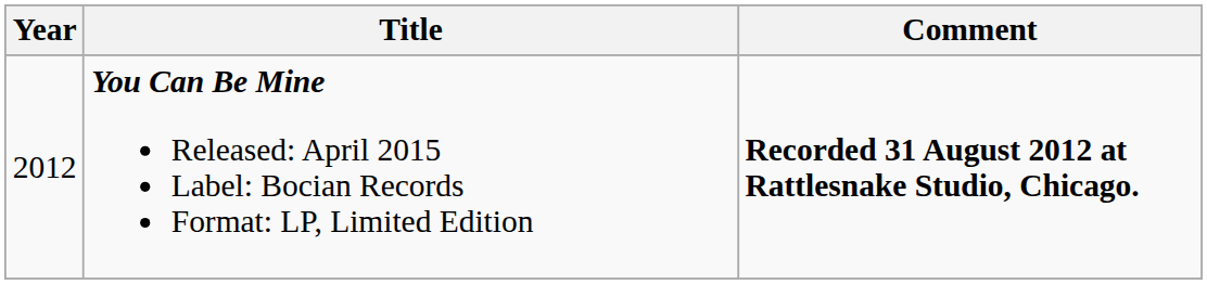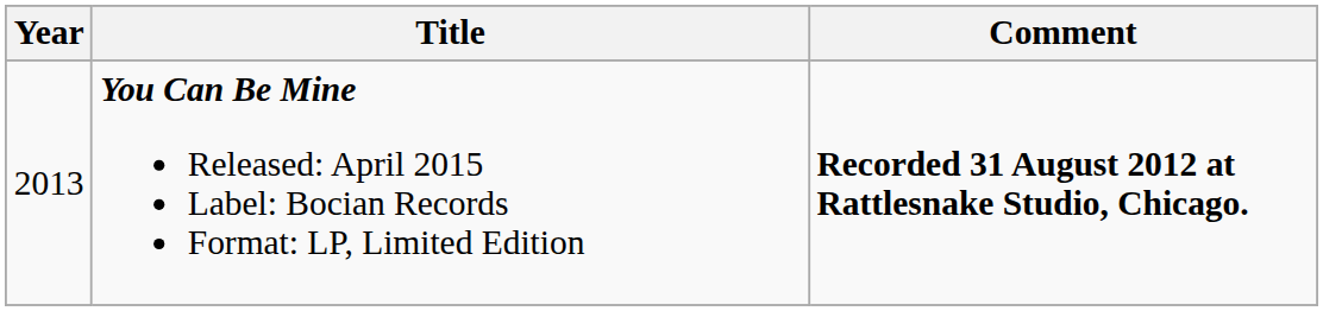row 2 | Year: 2012 -> 2013
